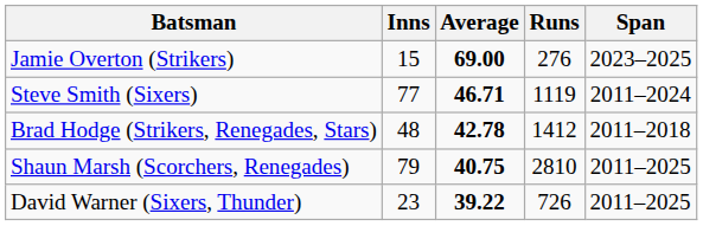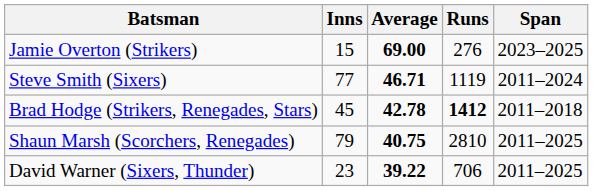Brad Hodge (Strikers, Renegades, Stars) | Inns: 48 -> 45
Brad Hodge (Strikers, Renegades, Stars) | Runs: normal -> bold
David Warner (Sixers, Thunder) | Runs: 726 -> 706
